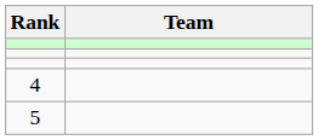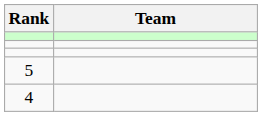row 5 | Rank: 4 -> 5
row 6 | Rank: 5 -> 4
